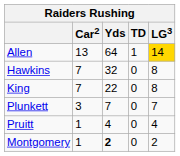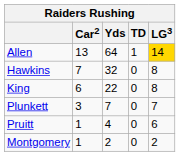King | Car2: 7 -> 6
Pruitt | LG3: 4 -> 6
Montgomery | Yds: bold -> normal
